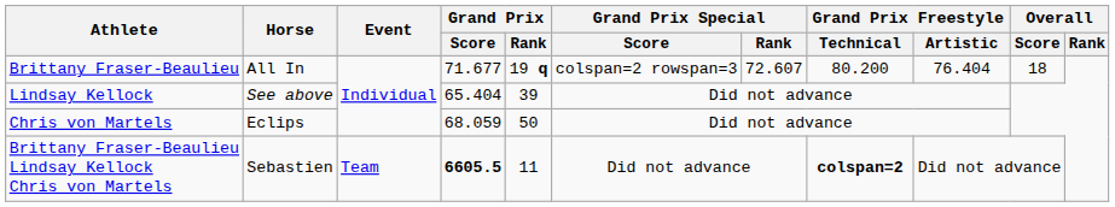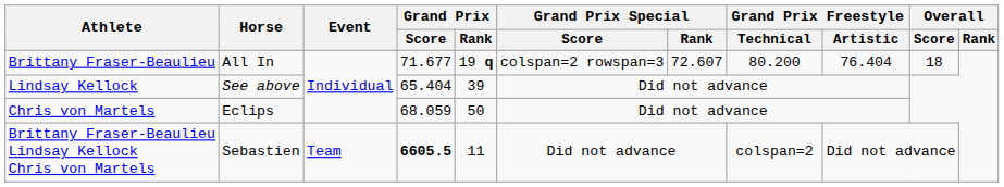Brittany Fraser-Beaulieu Lindsay Kellock Chris von Martels | Grand Prix Freestyle / Technical: bold -> normal
